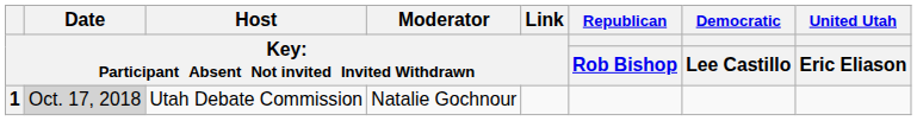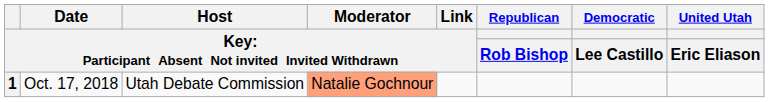1 | column 2: lightgrey background -> no background
1 | column 4: no background -> lightsalmon background
